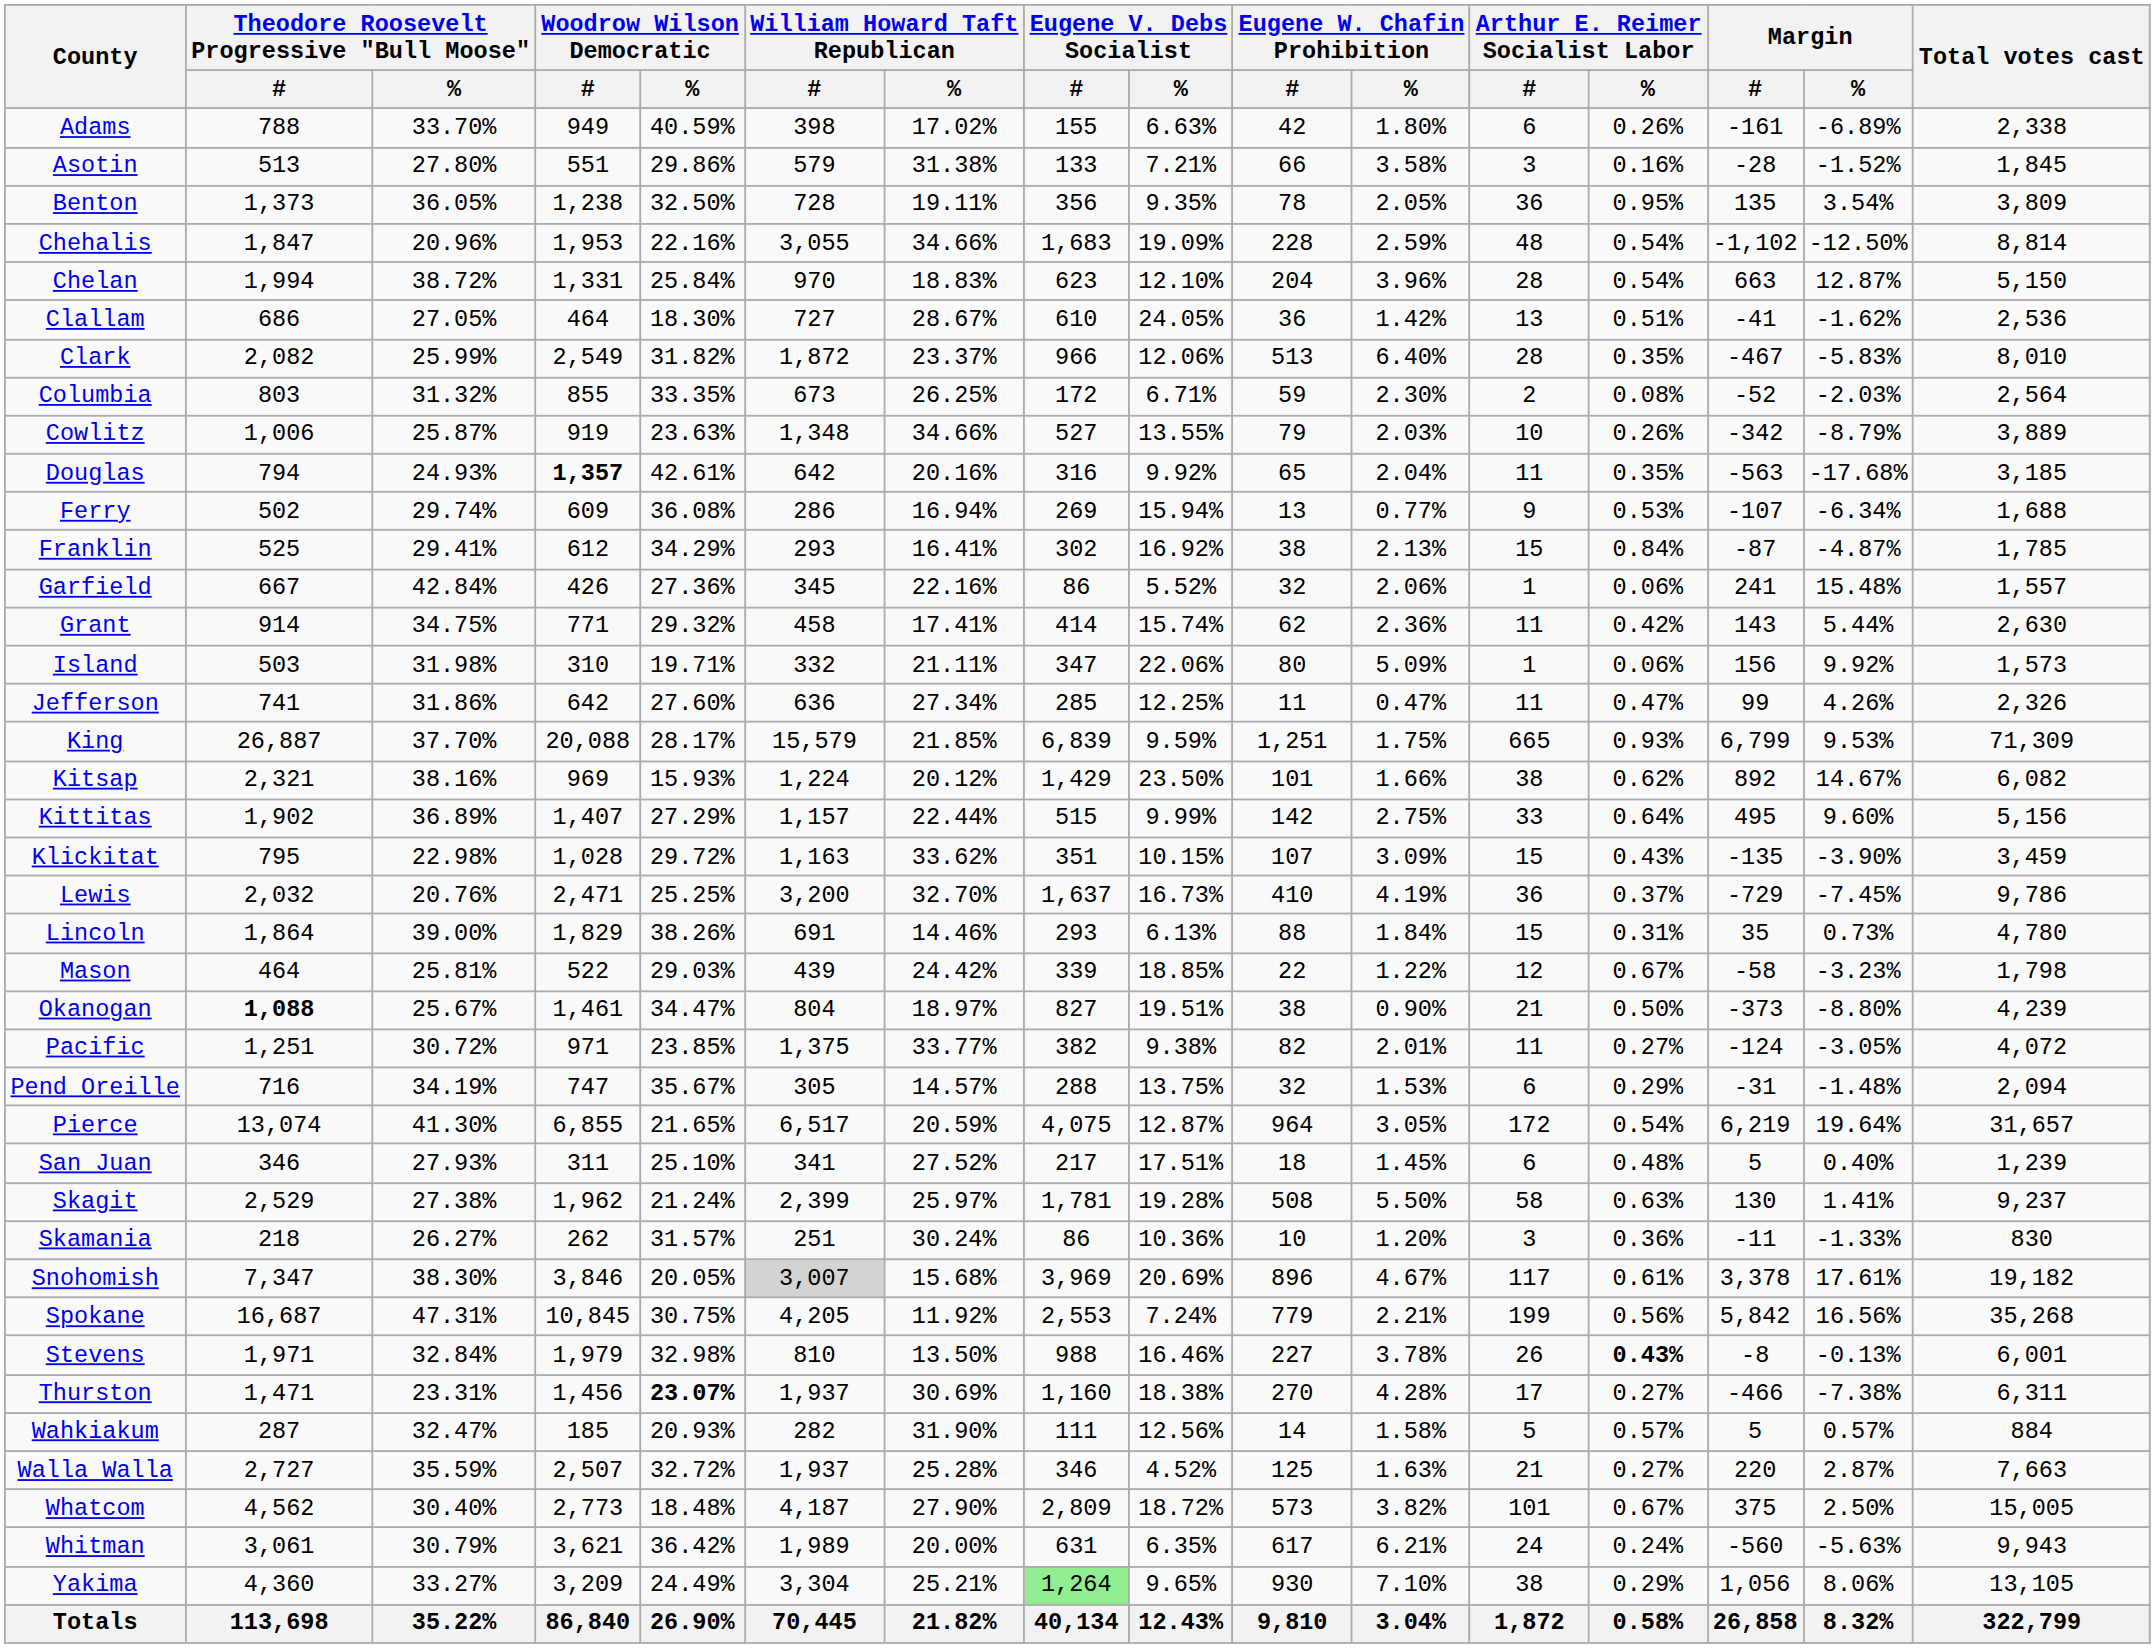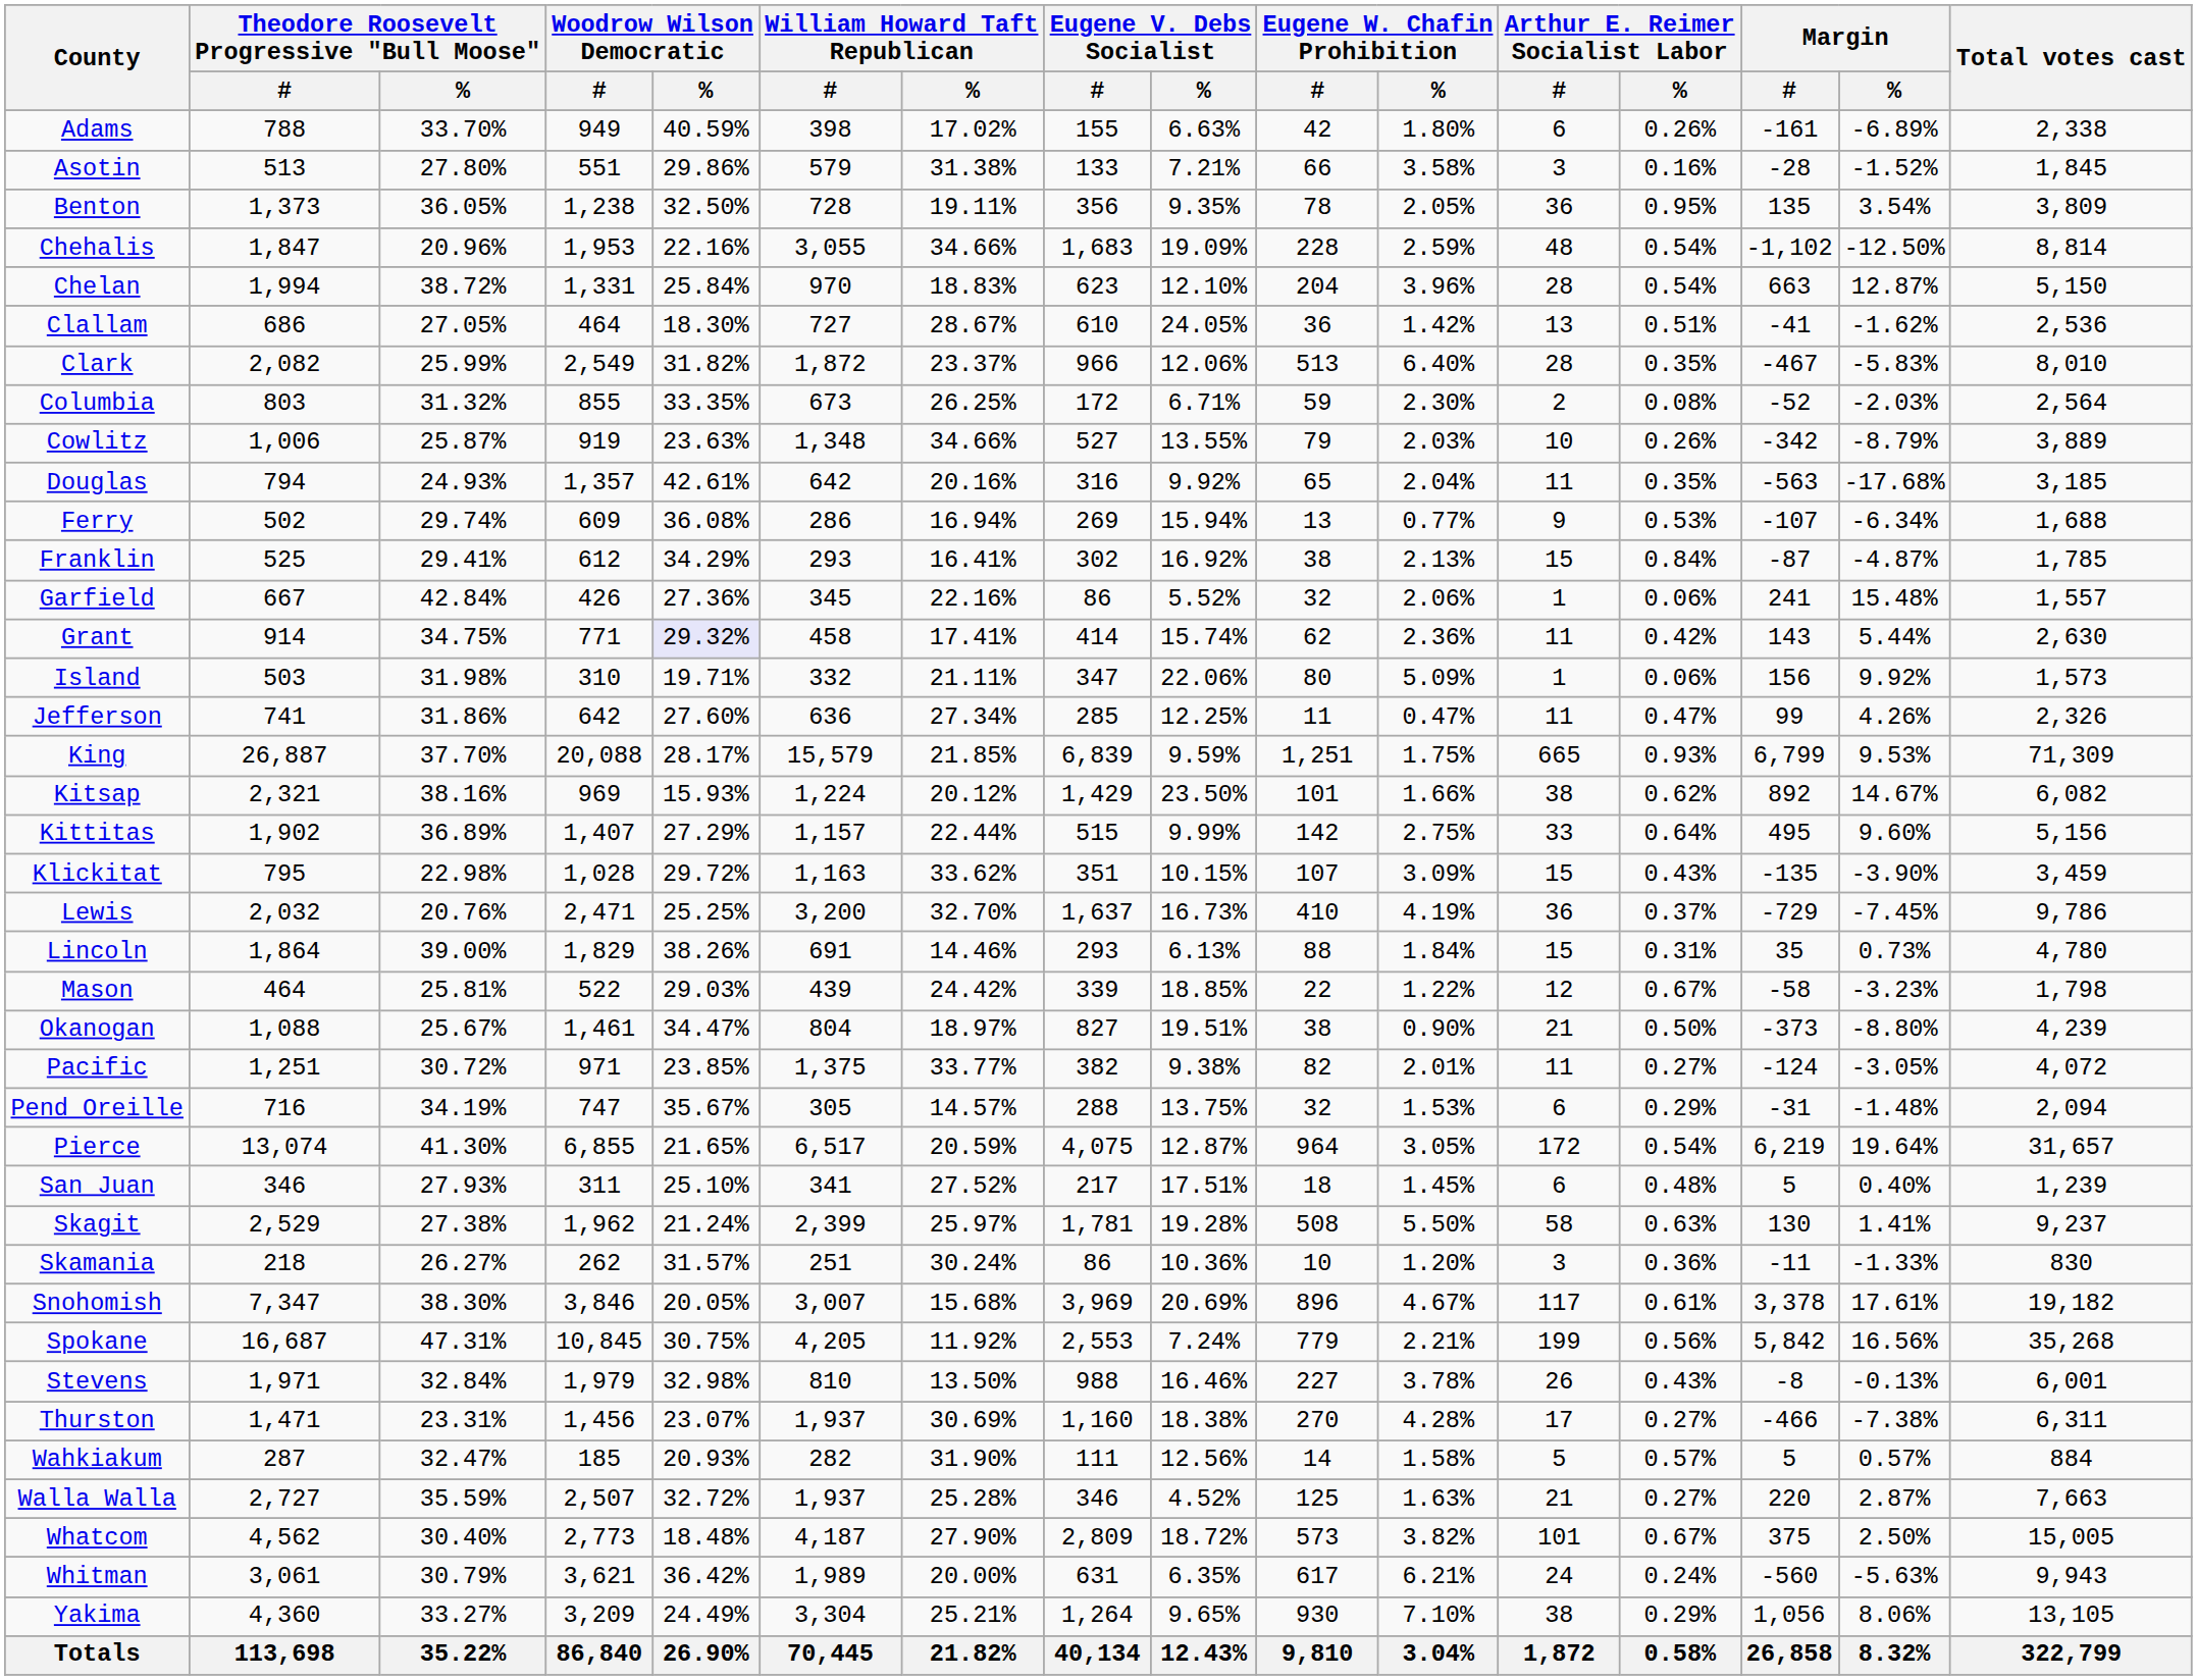Douglas | Woodrow Wilson Democratic / #: bold -> normal
Grant | Woodrow Wilson Democratic / %: no background -> lavender background
Okanogan | Theodore Roosevelt Progressive "Bull Moose" / #: bold -> normal
Snohomish | William Howard Taft Republican / #: lightgrey background -> no background
Stevens | Arthur E. Reimer Socialist Labor / %: bold -> normal
Thurston | Woodrow Wilson Democratic / %: bold -> normal
Yakima | Eugene V. Debs Socialist / #: lightgreen background -> no background
